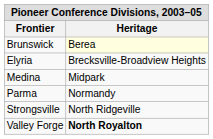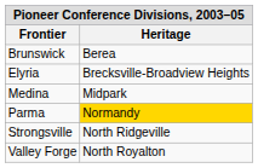Brunswick | Heritage: lightyellow background -> no background
Parma | Heritage: no background -> gold background
Valley Forge | Heritage: bold -> normal
